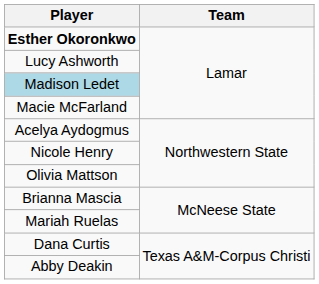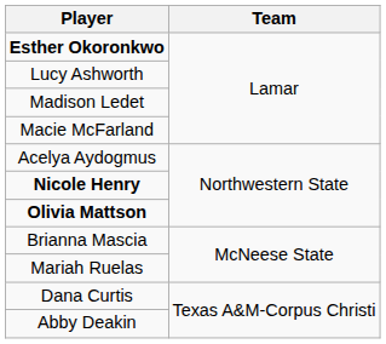Madison Ledet | Player: lightblue background -> no background
Nicole Henry | Player: normal -> bold
Olivia Mattson | Player: normal -> bold
